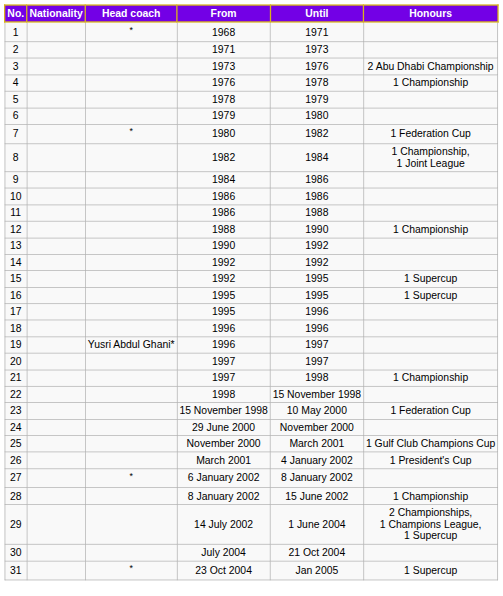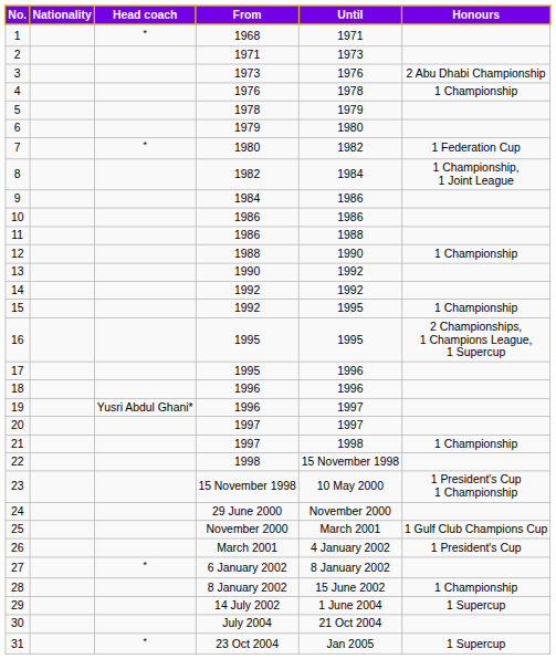15 | Honours: 1 Supercup -> 1 Championship
16 | Honours: 1 Supercup -> 2 Championships, 1 Champions League, 1 Supercup
23 | Honours: 1 Federation Cup -> 1 President's Cup 1 Championship
29 | Honours: 2 Championships, 1 Champions League, 1 Supercup -> 1 Supercup
